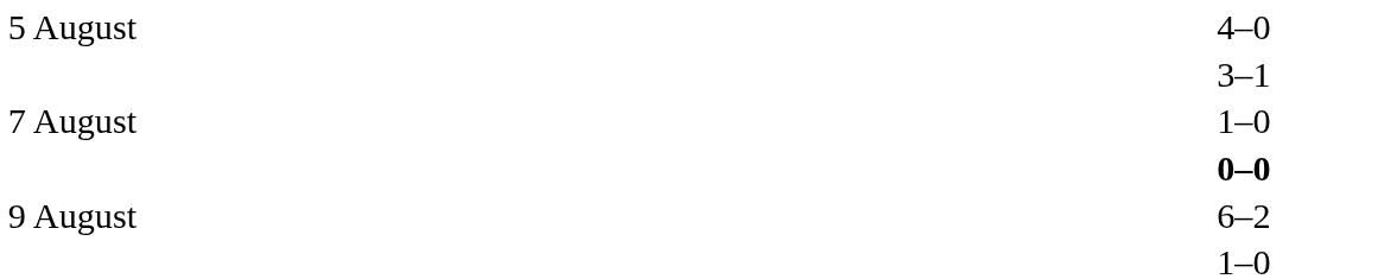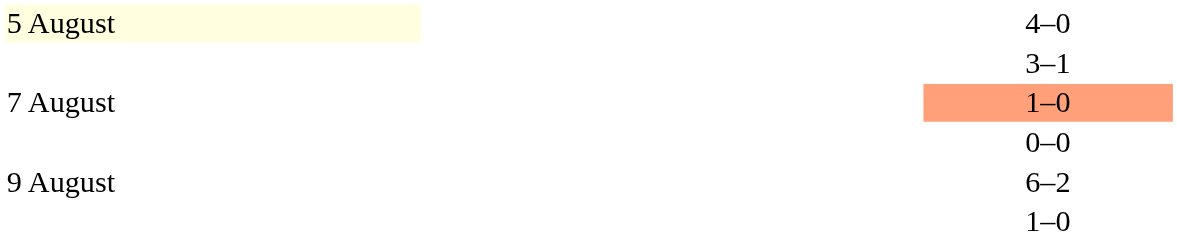4–0 | column 1: no background -> lightyellow background
7 August / 1–0 | column 2: no background -> lightsalmon background
0–0 | column 2: bold -> normal
